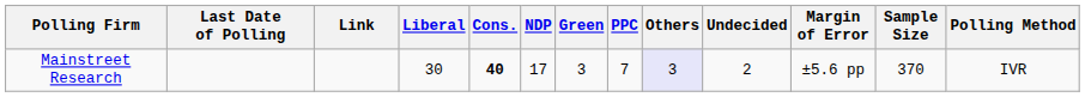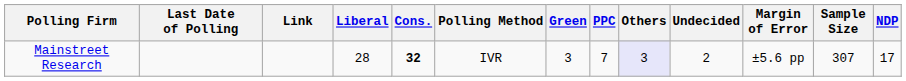columns swapped: NDP <-> Polling Method
Mainstreet Research | Liberal: 30 -> 28
Mainstreet Research | Cons.: 40 -> 32
Mainstreet Research | Sample Size: 370 -> 307
